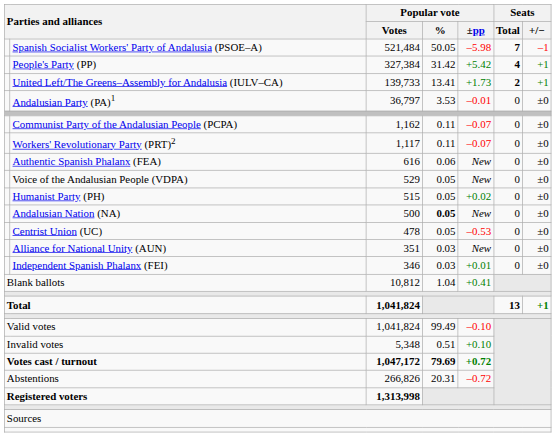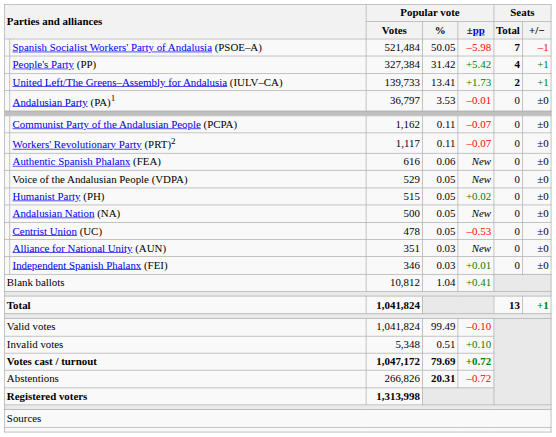Andalusian Nation (NA) | Popular vote / %: bold -> normal
Abstentions | Popular vote / %: normal -> bold
